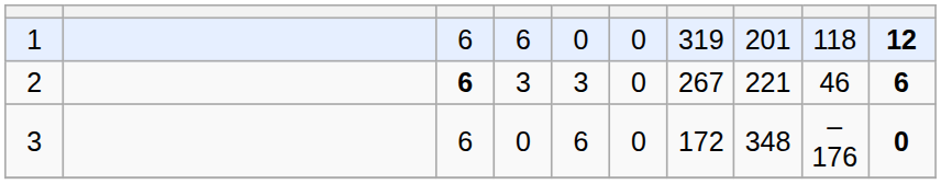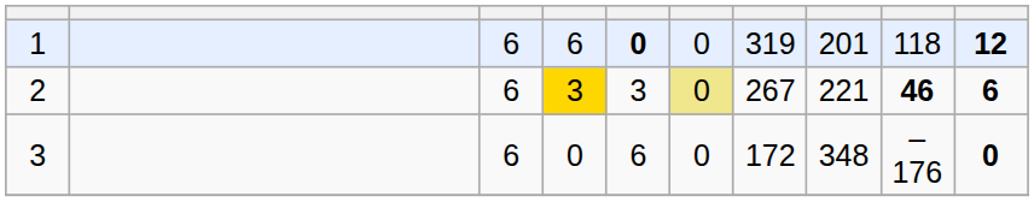1 | column 5: normal -> bold
2 | column 3: bold -> normal
2 | column 4: no background -> gold background
2 | column 6: no background -> khaki background
2 | column 9: normal -> bold
